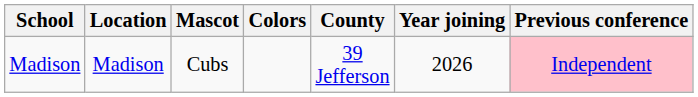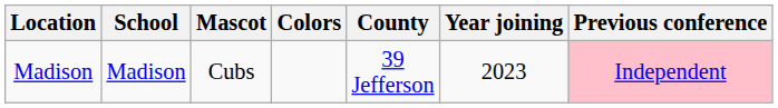columns swapped: School <-> Location
row 2 | Year joining: 2026 -> 2023
